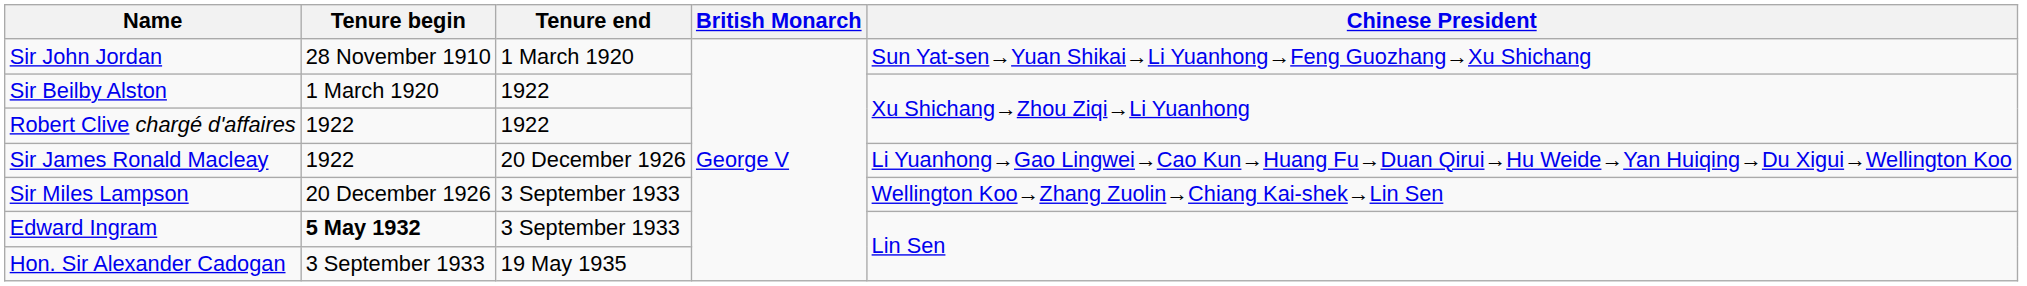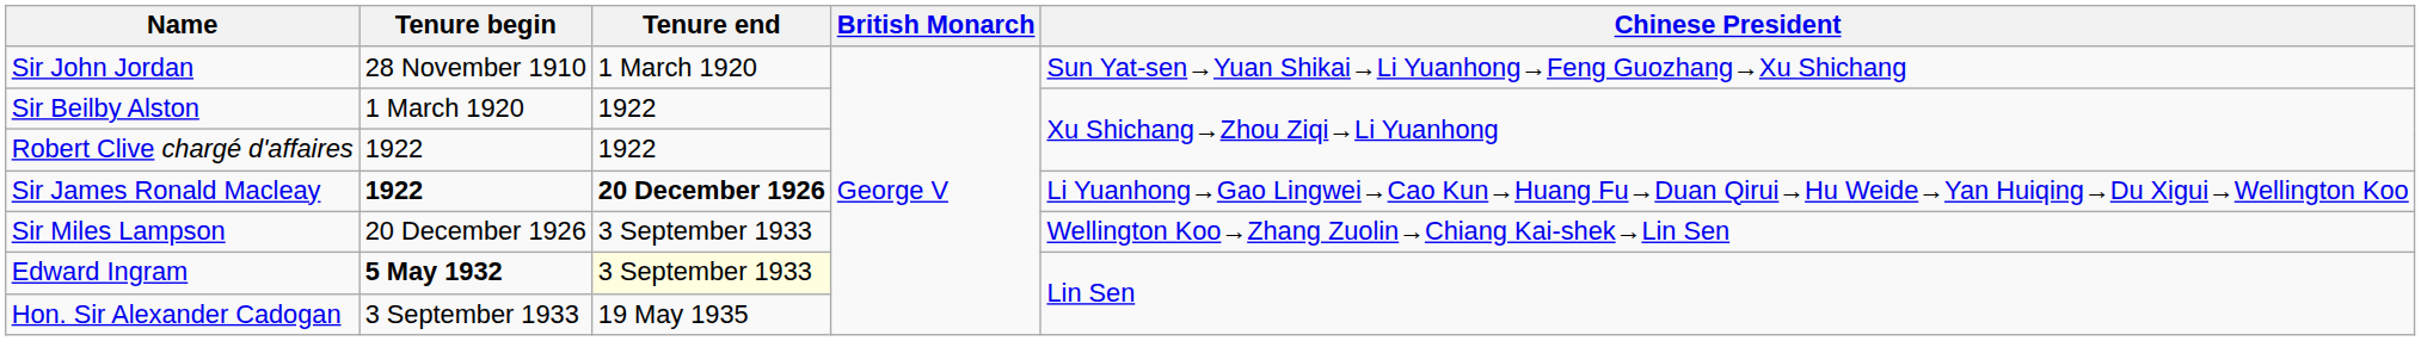Sir James Ronald Macleay | Tenure begin: normal -> bold
Sir James Ronald Macleay | Tenure end: normal -> bold
Edward Ingram | Tenure end: no background -> lightyellow background
